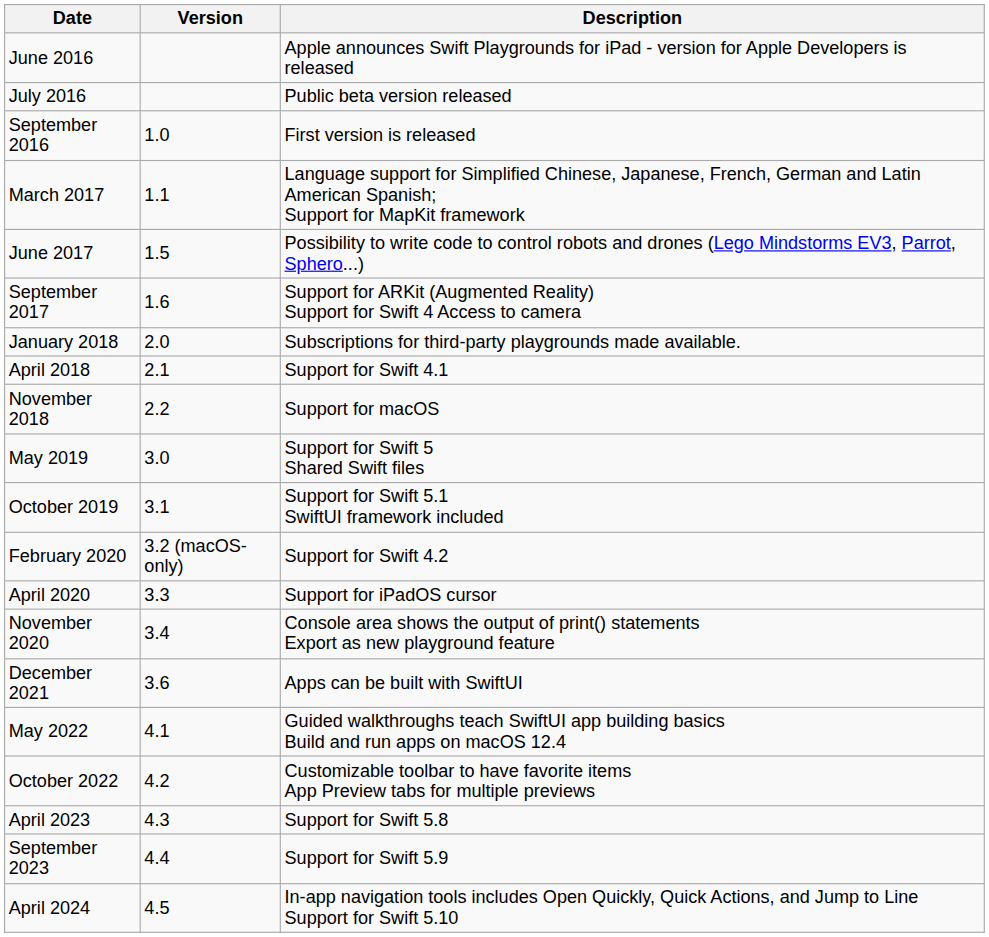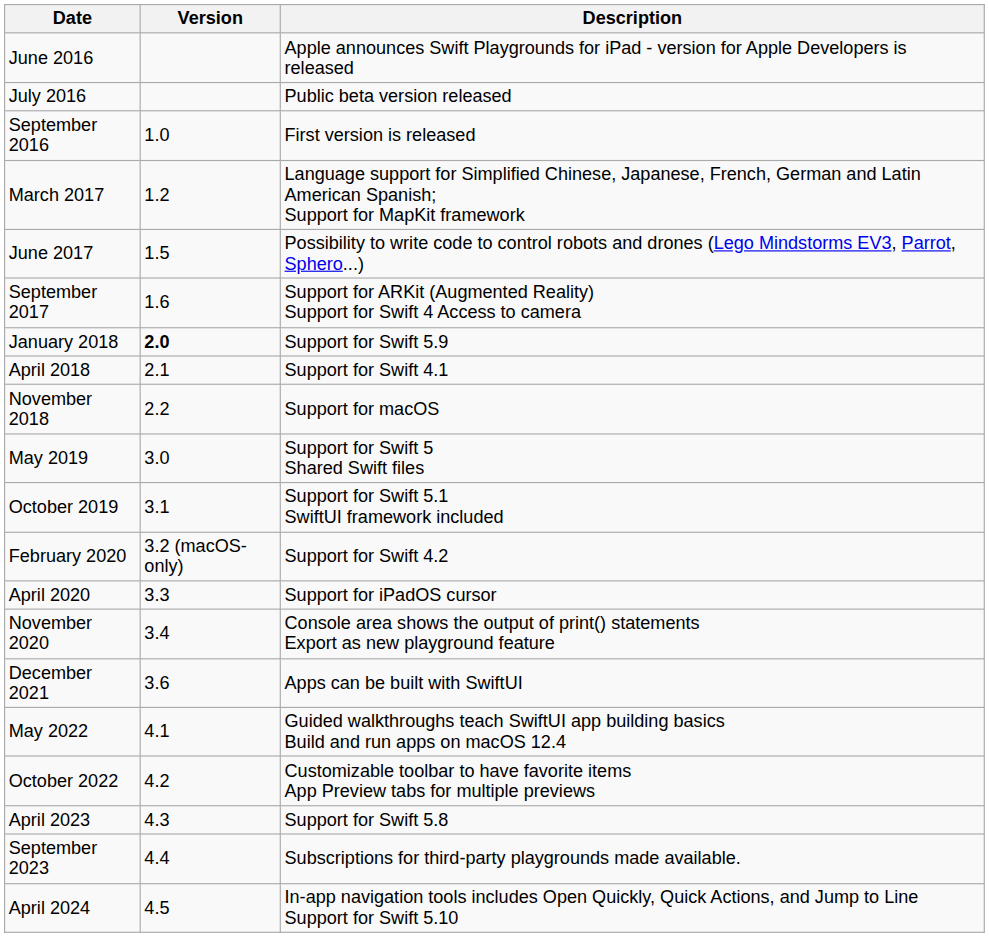March 2017 | Version: 1.1 -> 1.2
January 2018 | Version: normal -> bold
January 2018 | Description: Subscriptions for third-party playgrounds made available. -> Support for Swift 5.9
September 2023 | Description: Support for Swift 5.9 -> Subscriptions for third-party playgrounds made available.
